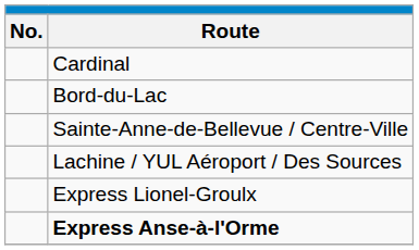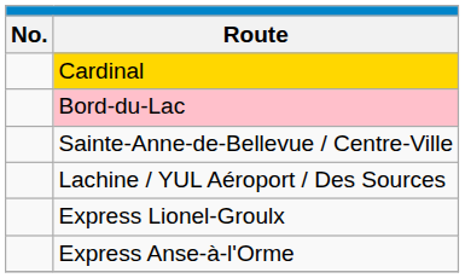Cardinal | Route: no background -> gold background
Bord-du-Lac | Route: no background -> pink background
Express Anse-à-l'Orme | Route: bold -> normal
